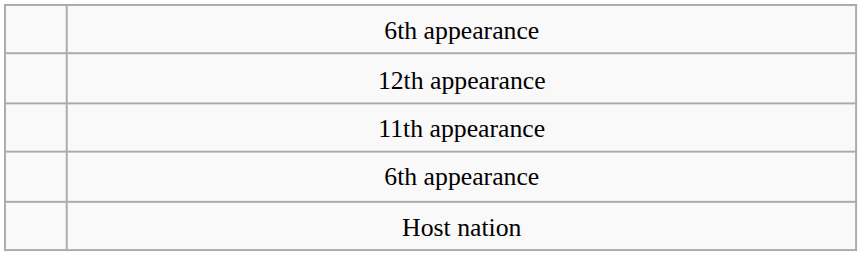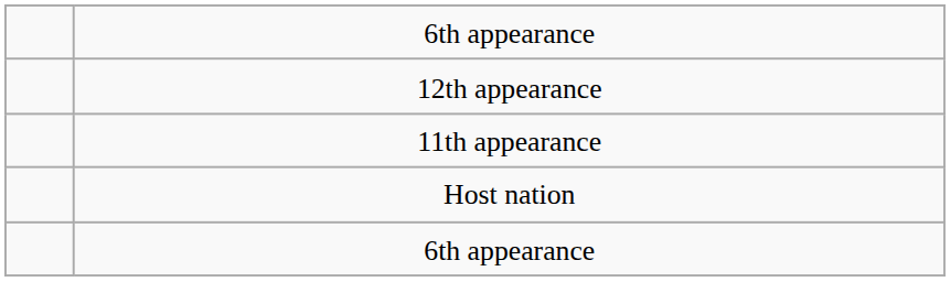row 4 | column 2: 6th appearance -> Host nation
row 5 | column 2: Host nation -> 6th appearance
